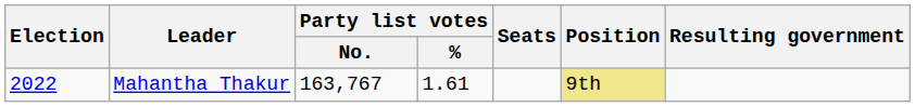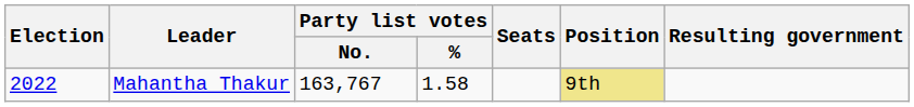Mahantha Thakur | Party list votes / %: 1.61 -> 1.58
